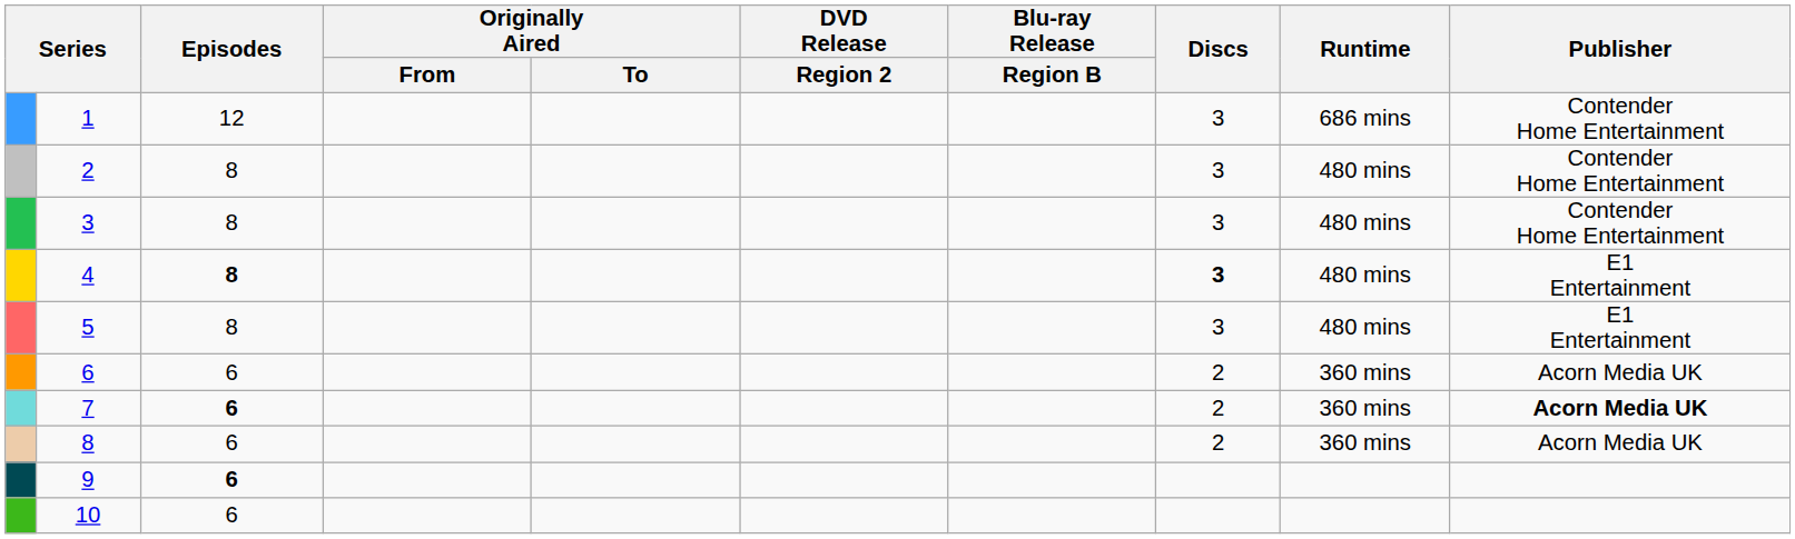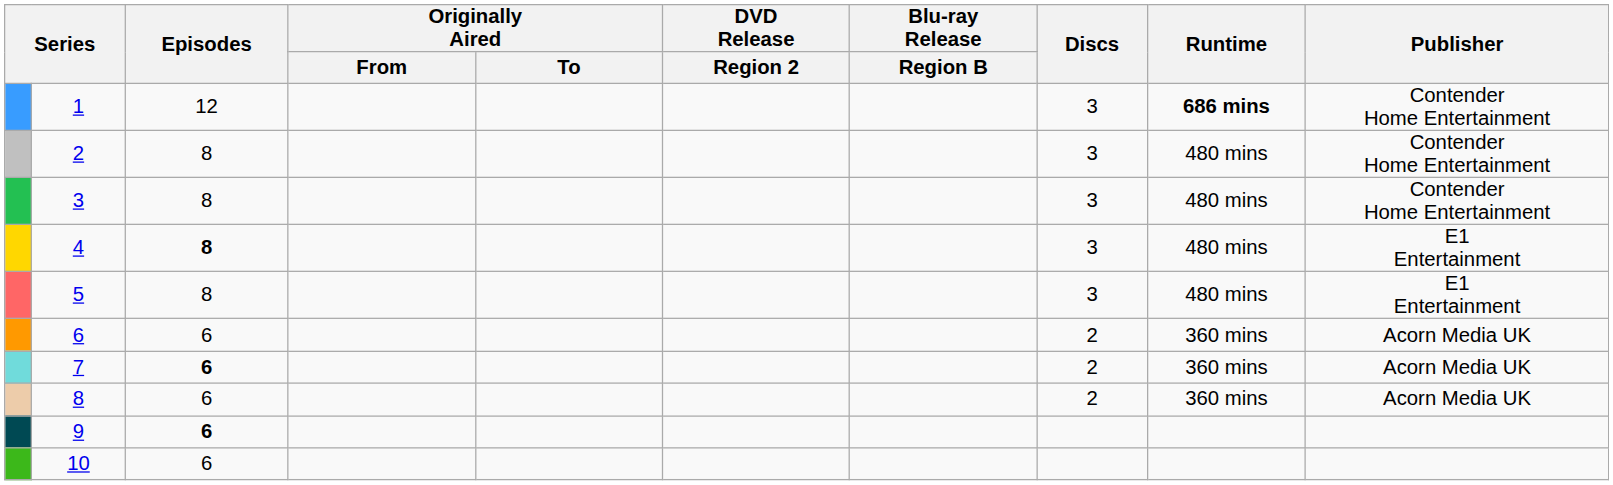1 | Runtime: normal -> bold
4 | Discs: bold -> normal
7 | Publisher: bold -> normal
